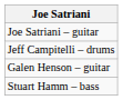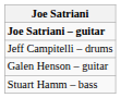row 2 | column 1: normal -> bold
